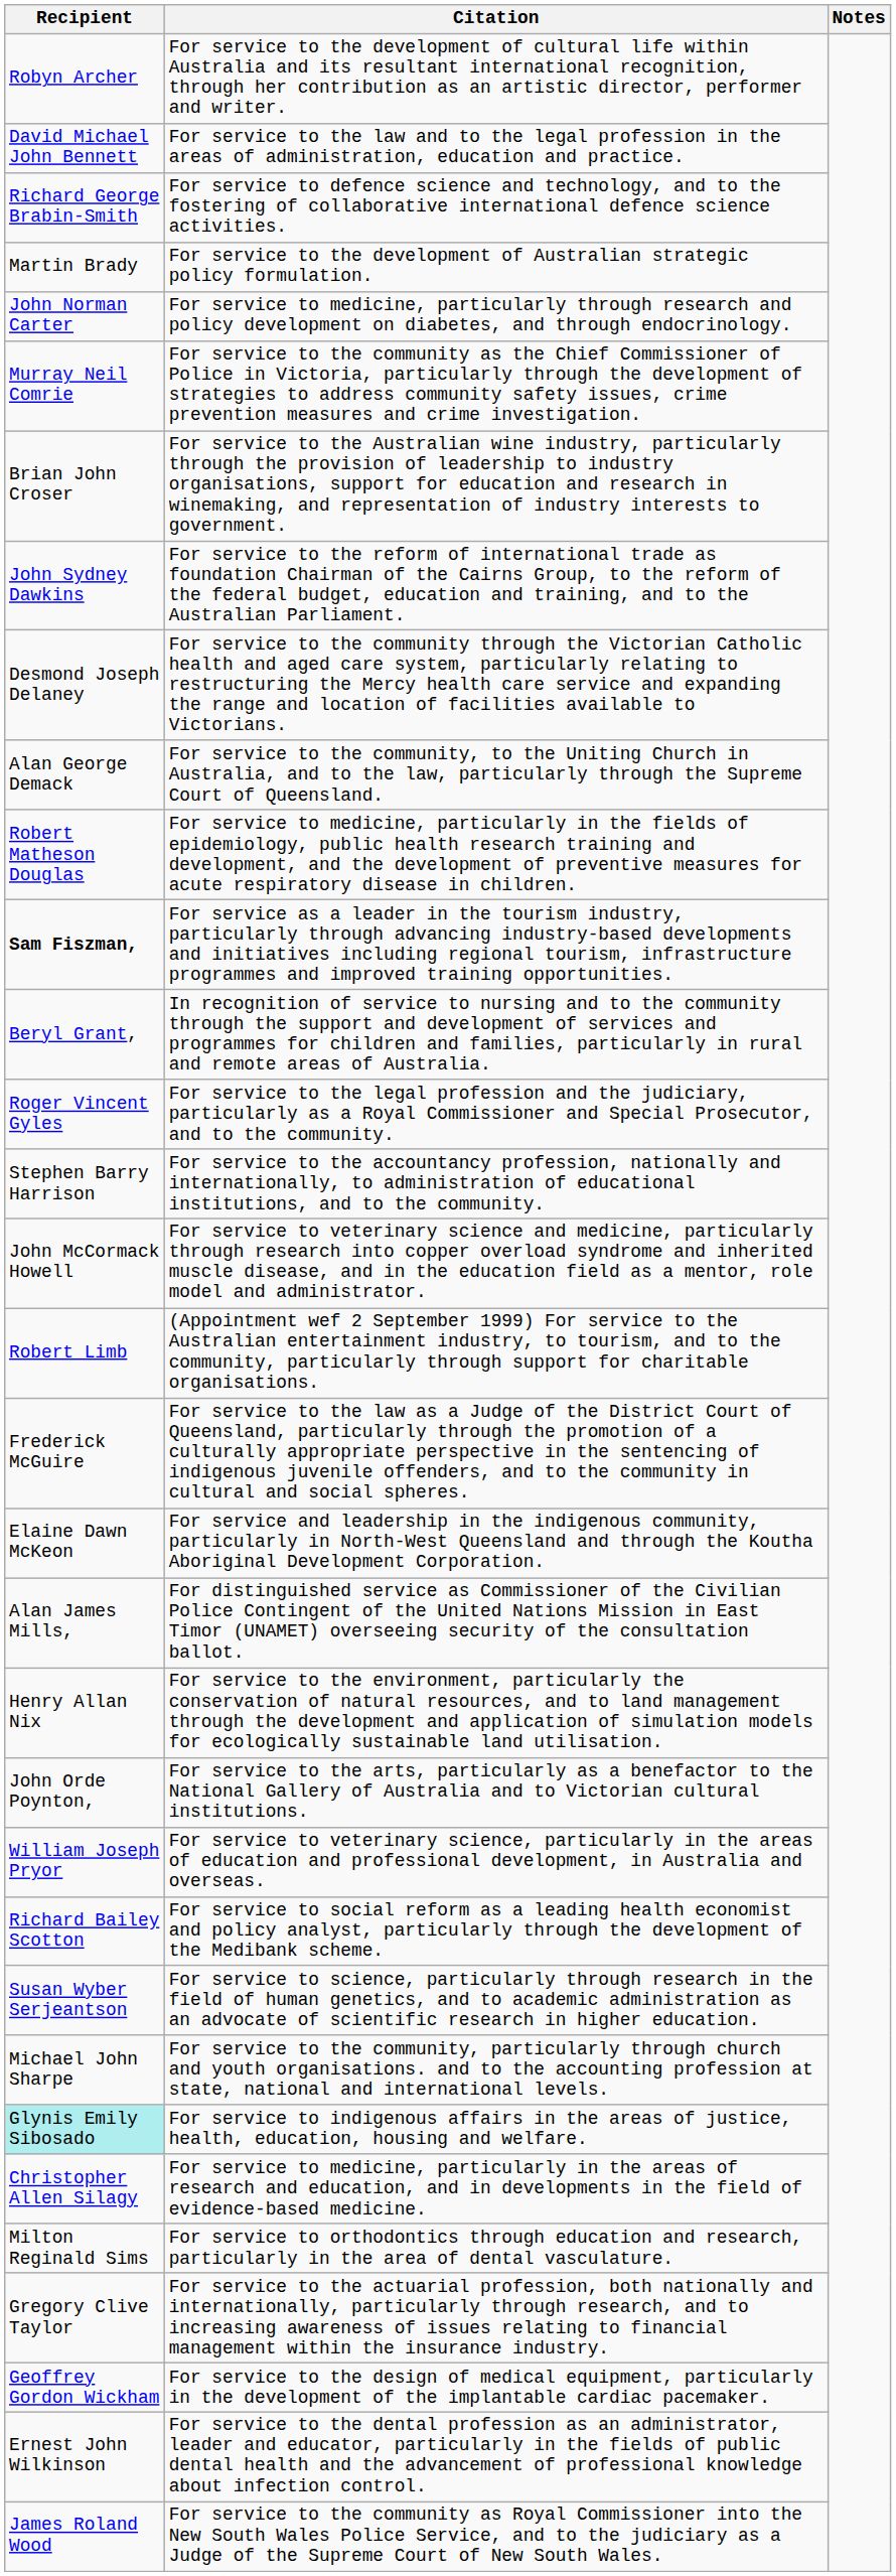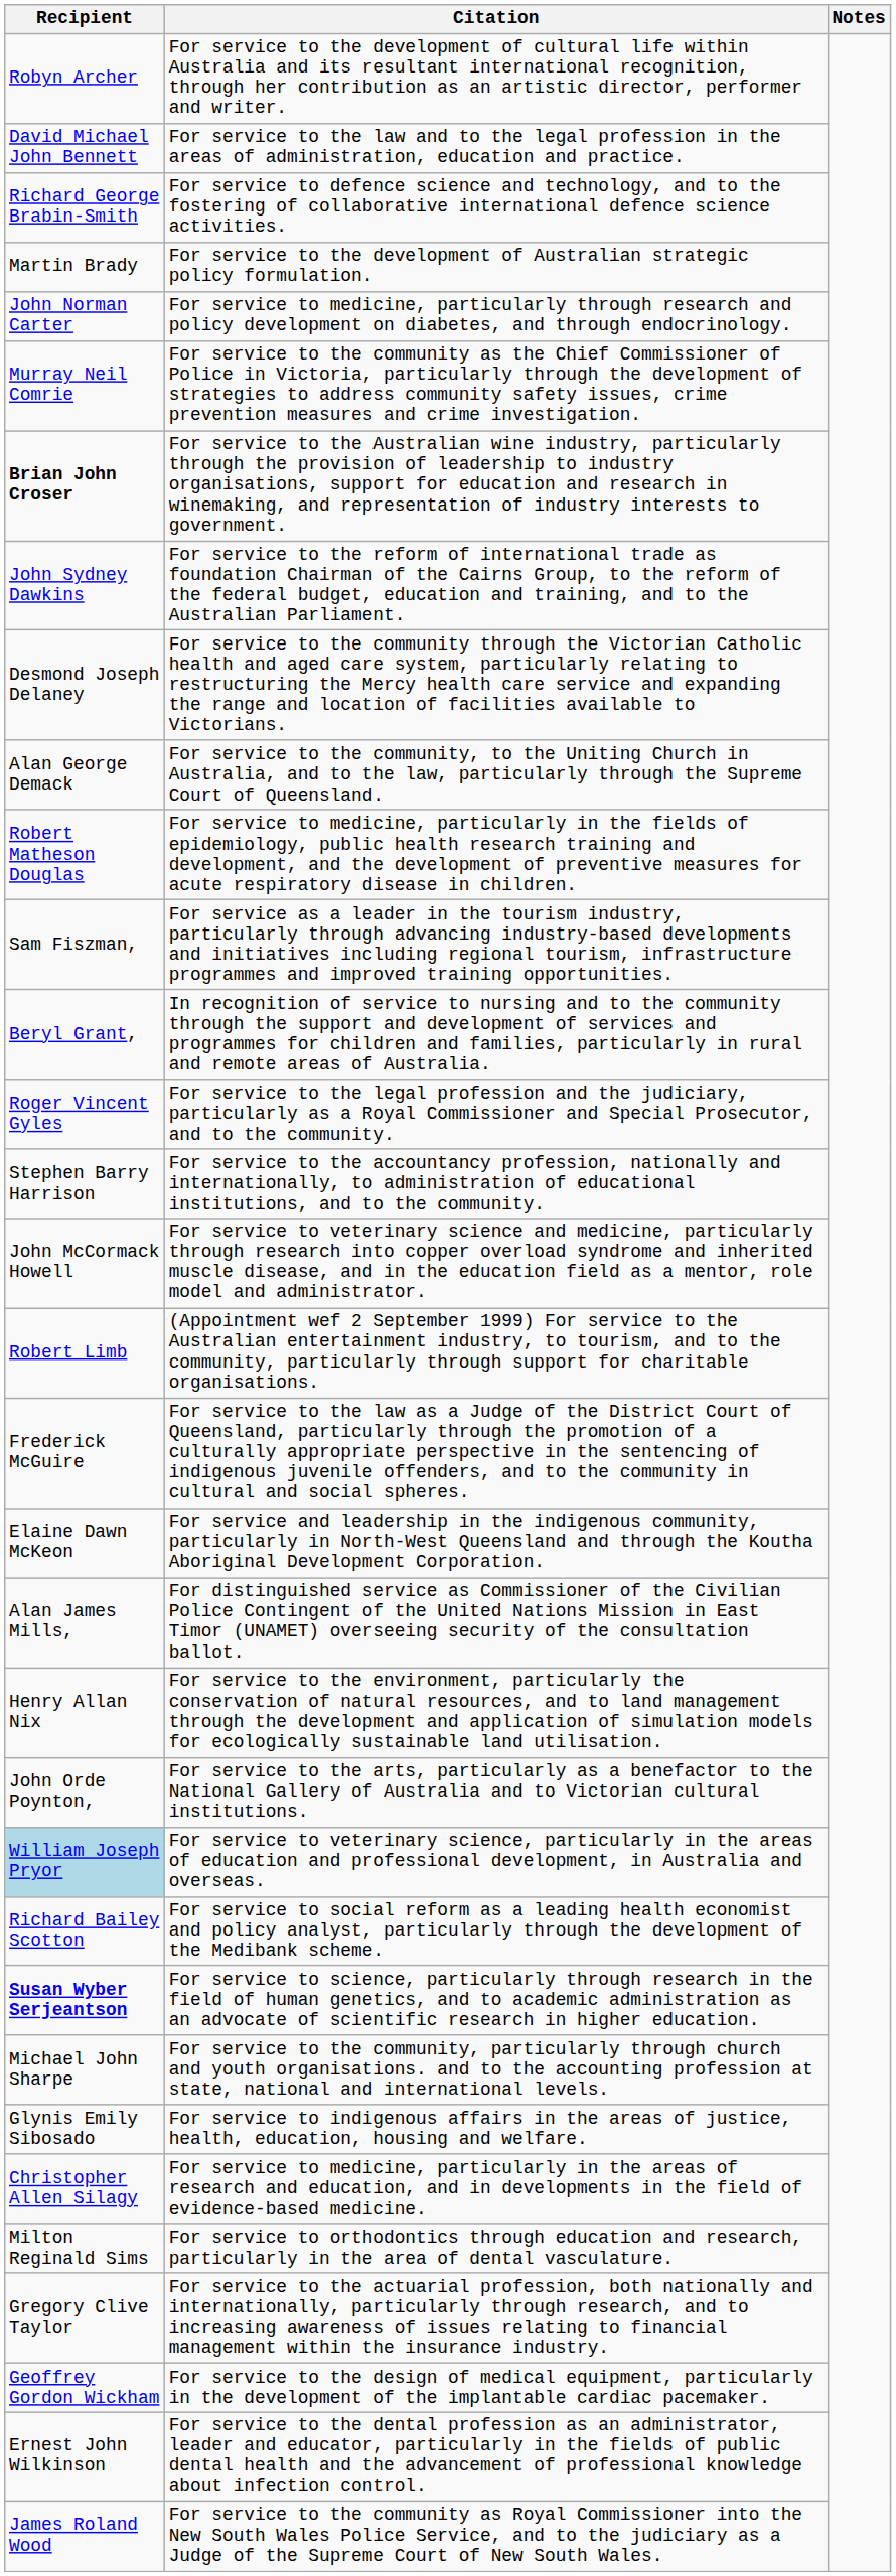Brian John Croser | Recipient: normal -> bold
Sam Fiszman, | Recipient: bold -> normal
William Joseph Pryor | Recipient: no background -> lightblue background
Susan Wyber Serjeantson | Recipient: normal -> bold
Glynis Emily Sibosado | Recipient: paleturquoise background -> no background
